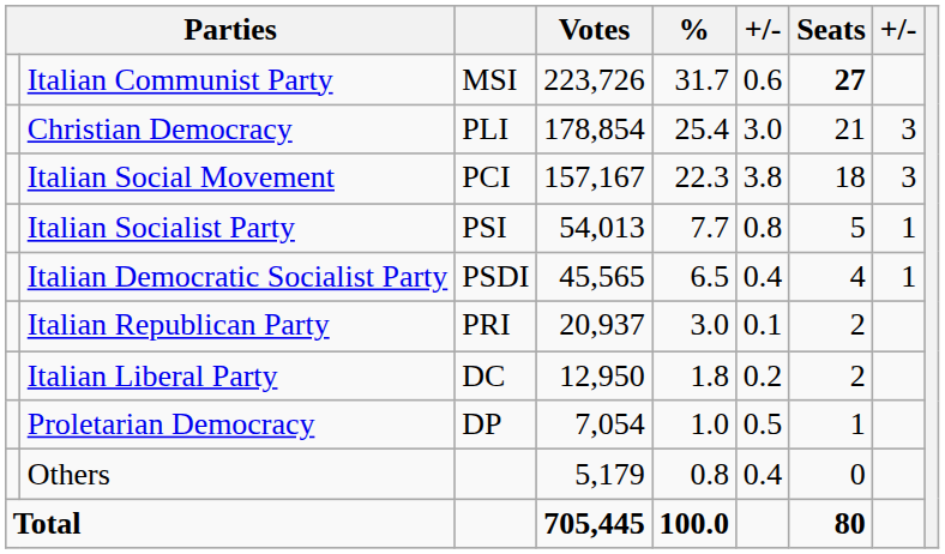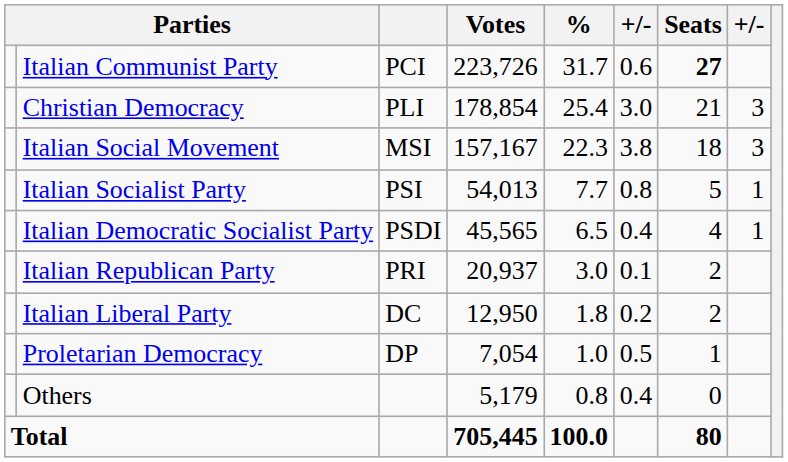Italian Communist Party | column 3: MSI -> PCI
Italian Social Movement | column 3: PCI -> MSI
